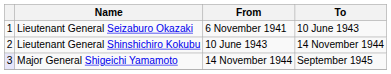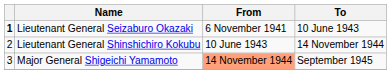Lieutenant General Seizaburo Okazaki | column 1: normal -> bold
Major General Shigeichi Yamamoto | column 1: lavender background -> no background
Major General Shigeichi Yamamoto | From: no background -> lightsalmon background
